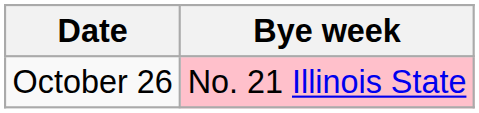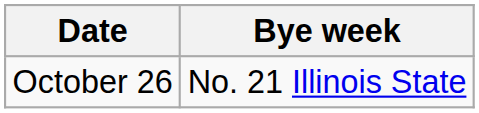October 26 | Bye week: pink background -> no background
